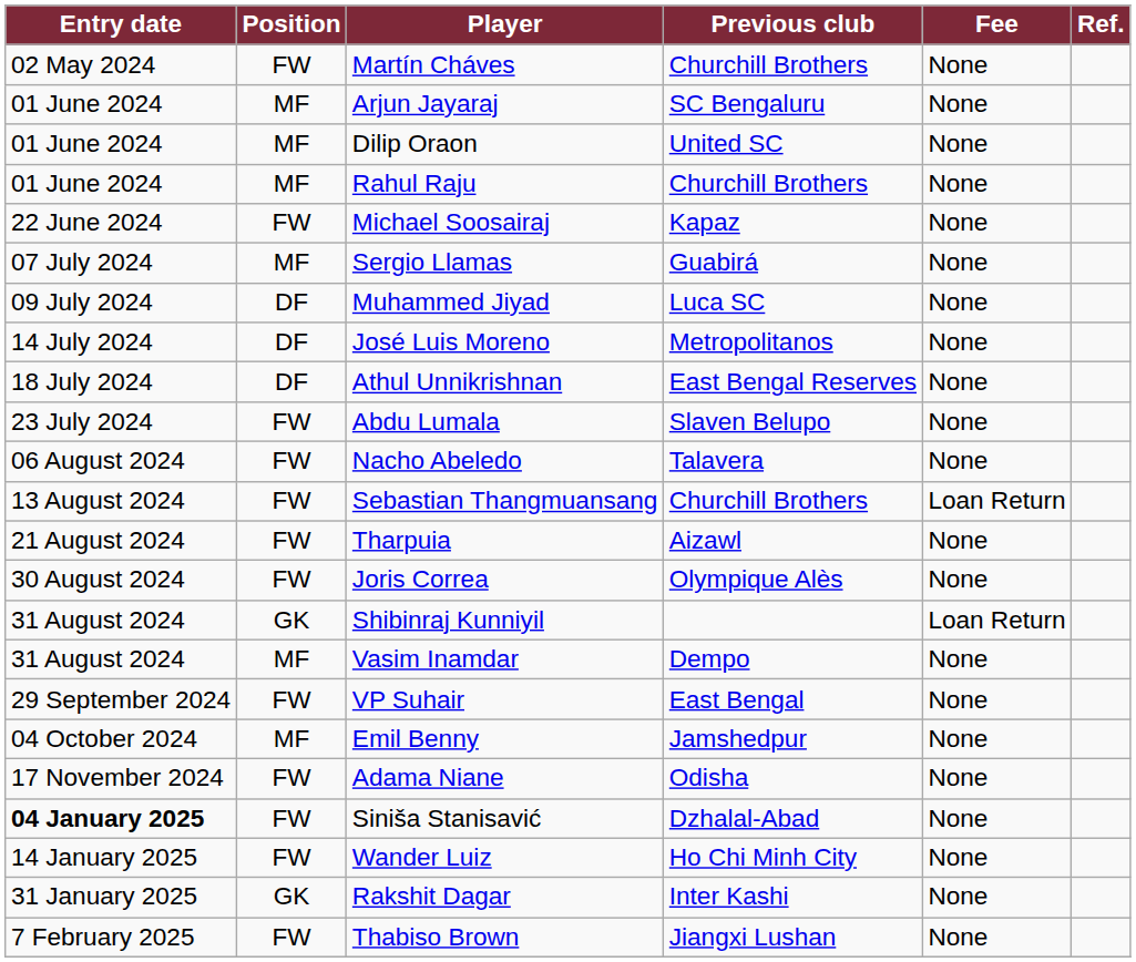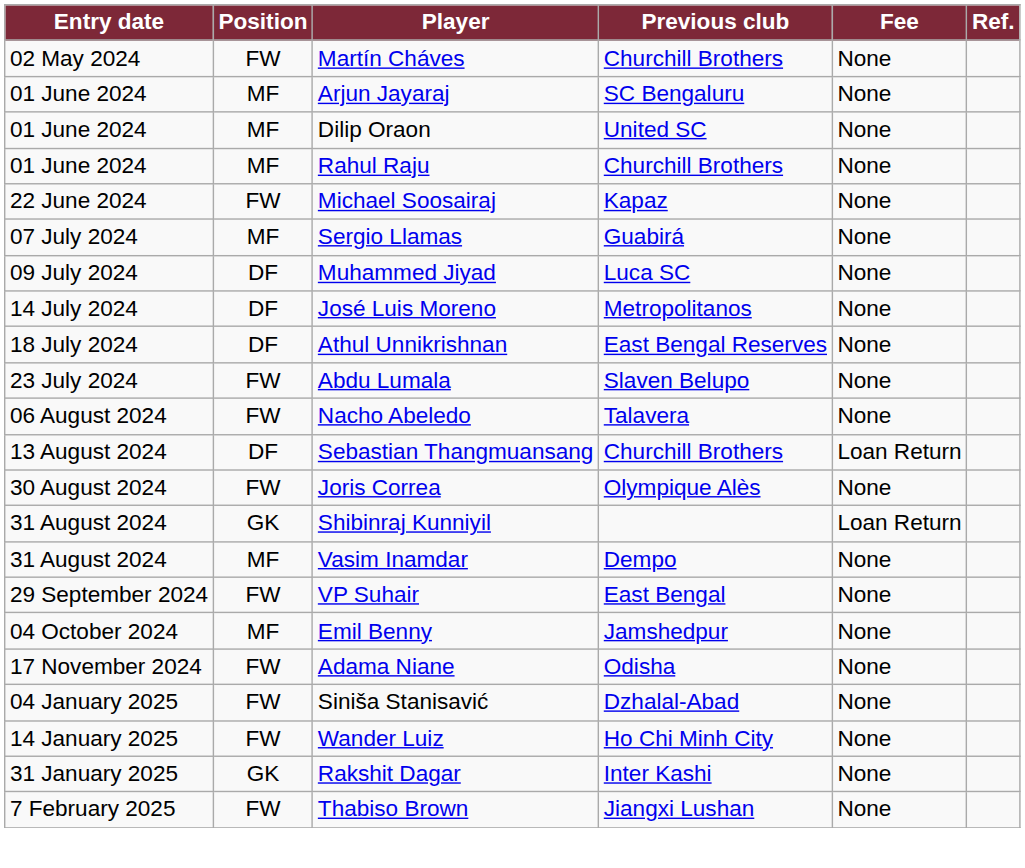Sebastian Thangmuansang | Position: FW -> DF
- row: 21 August 2024 | FW | Tharpuia | Aizawl | None
Siniša Stanisavić | Entry date: bold -> normal
